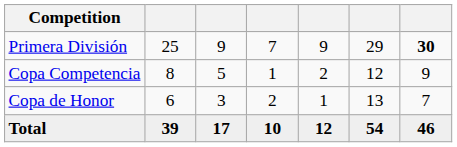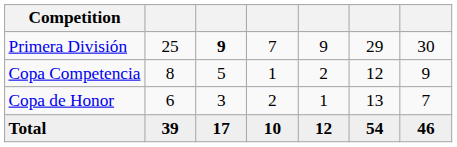Primera División | column 3: normal -> bold
Primera División | column 7: bold -> normal
